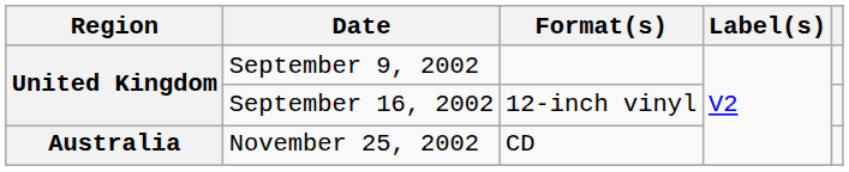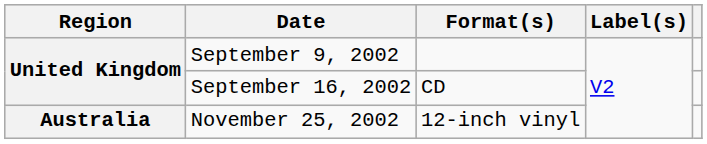September 16, 2002 | Format(s): 12-inch vinyl -> CD
November 25, 2002 | Format(s): CD -> 12-inch vinyl
